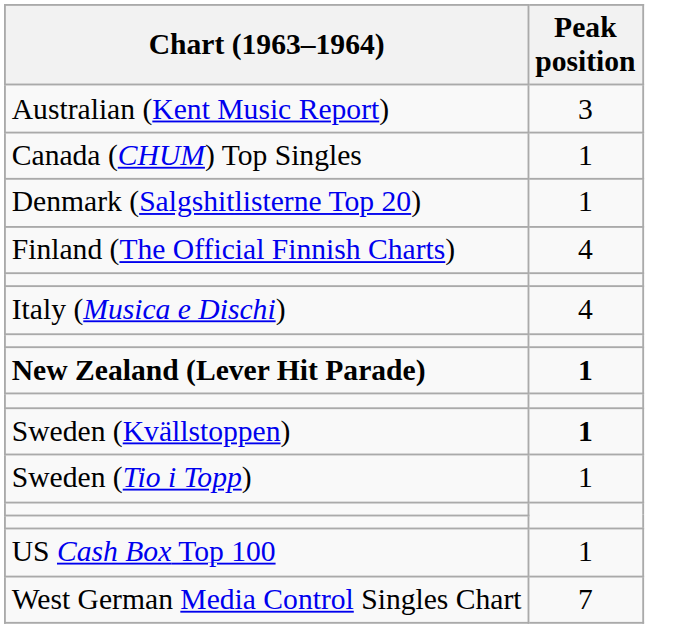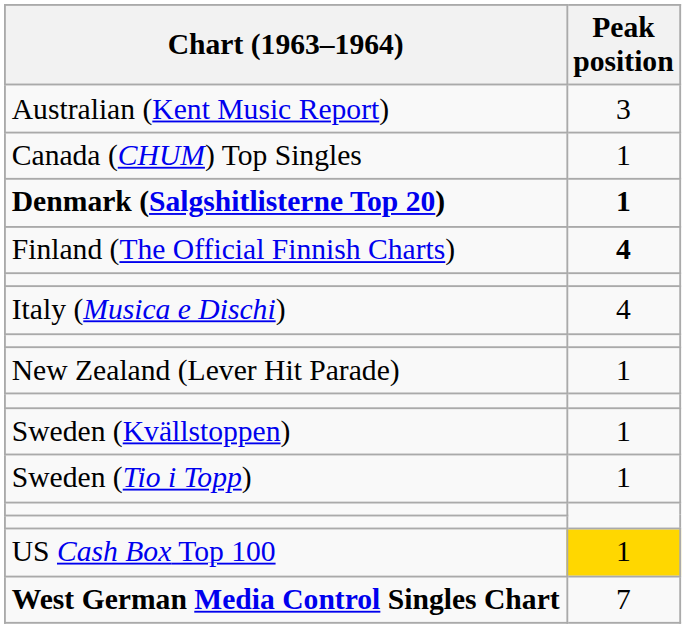row 4 | Chart (1963–1964): normal -> bold
row 4 | Peak position: normal -> bold
row 5 | Peak position: normal -> bold
row 9 | Chart (1963–1964): bold -> normal
row 9 | Peak position: bold -> normal
row 11 | Peak position: bold -> normal
row 15 | Peak position: no background -> gold background
row 16 | Chart (1963–1964): normal -> bold
